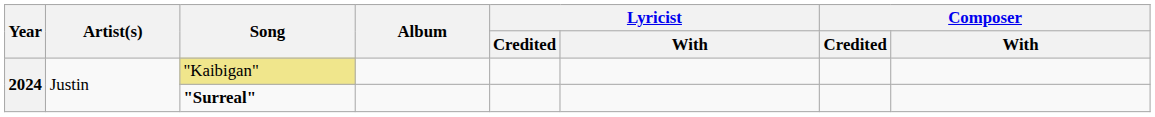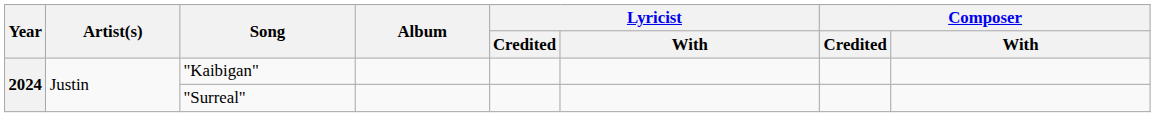"Kaibigan" | Song: khaki background -> no background
"Surreal" | Song: bold -> normal
